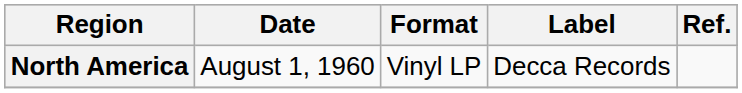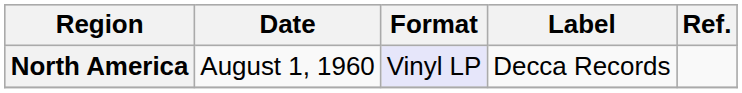North America | Format: no background -> lavender background
